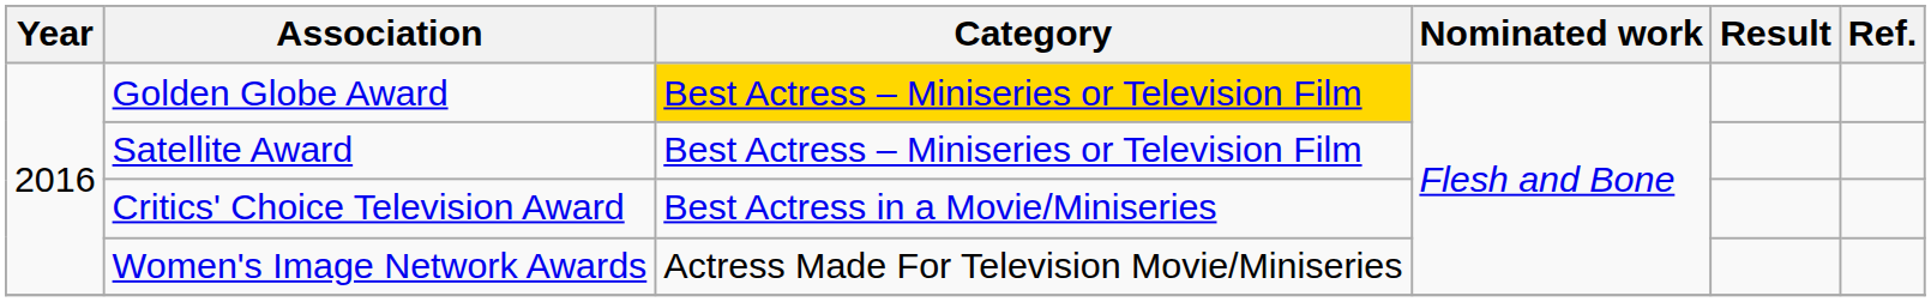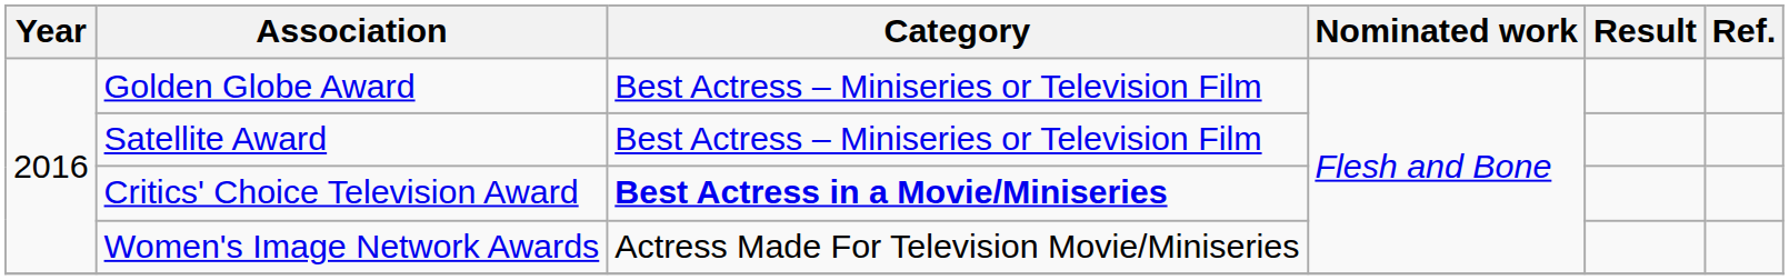Golden Globe Award | Category: gold background -> no background
Critics' Choice Television Award | Category: normal -> bold
